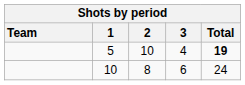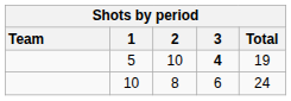5 | 3: normal -> bold
5 | Total: bold -> normal
